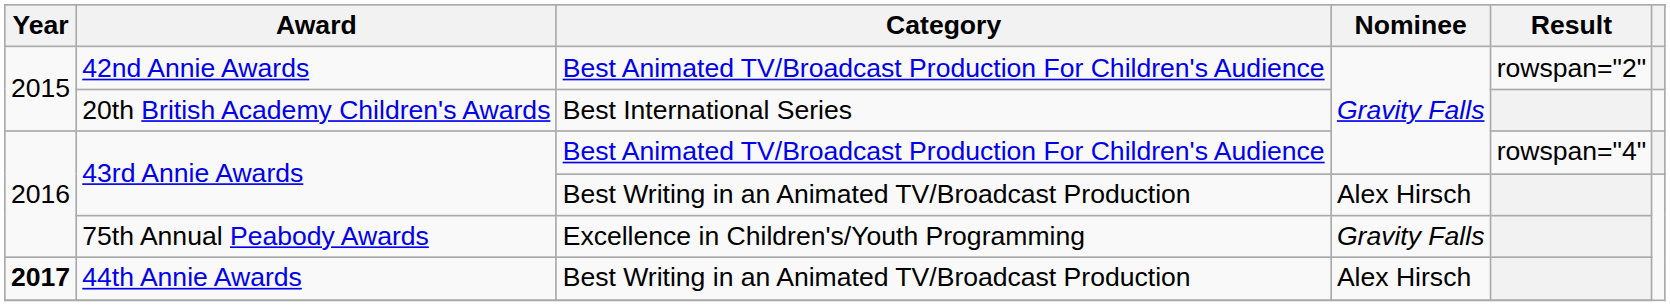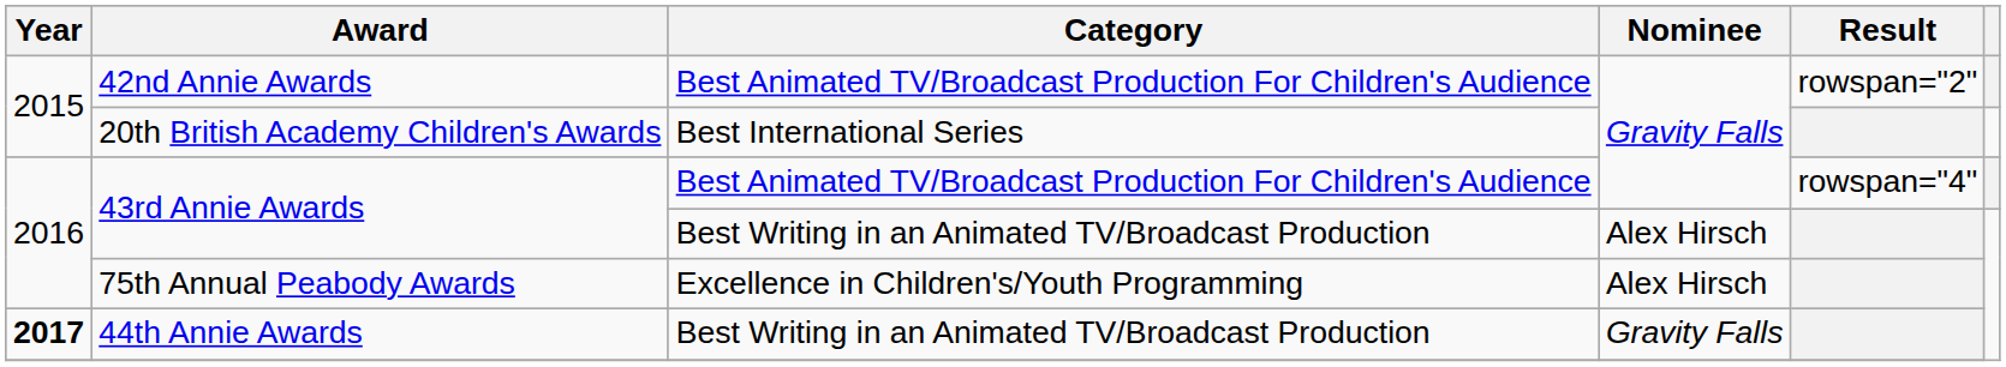75th Annual Peabody Awards | Nominee: Gravity Falls -> Alex Hirsch
44th Annie Awards | Nominee: Alex Hirsch -> Gravity Falls
